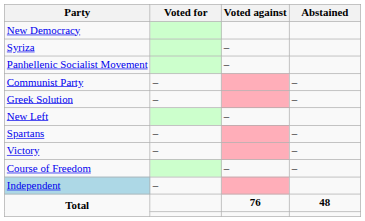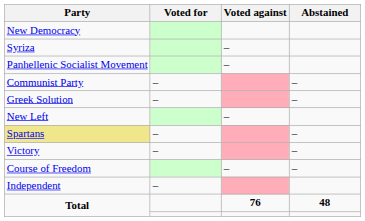Spartans | Party: no background -> khaki background
Independent | Party: lightblue background -> no background
